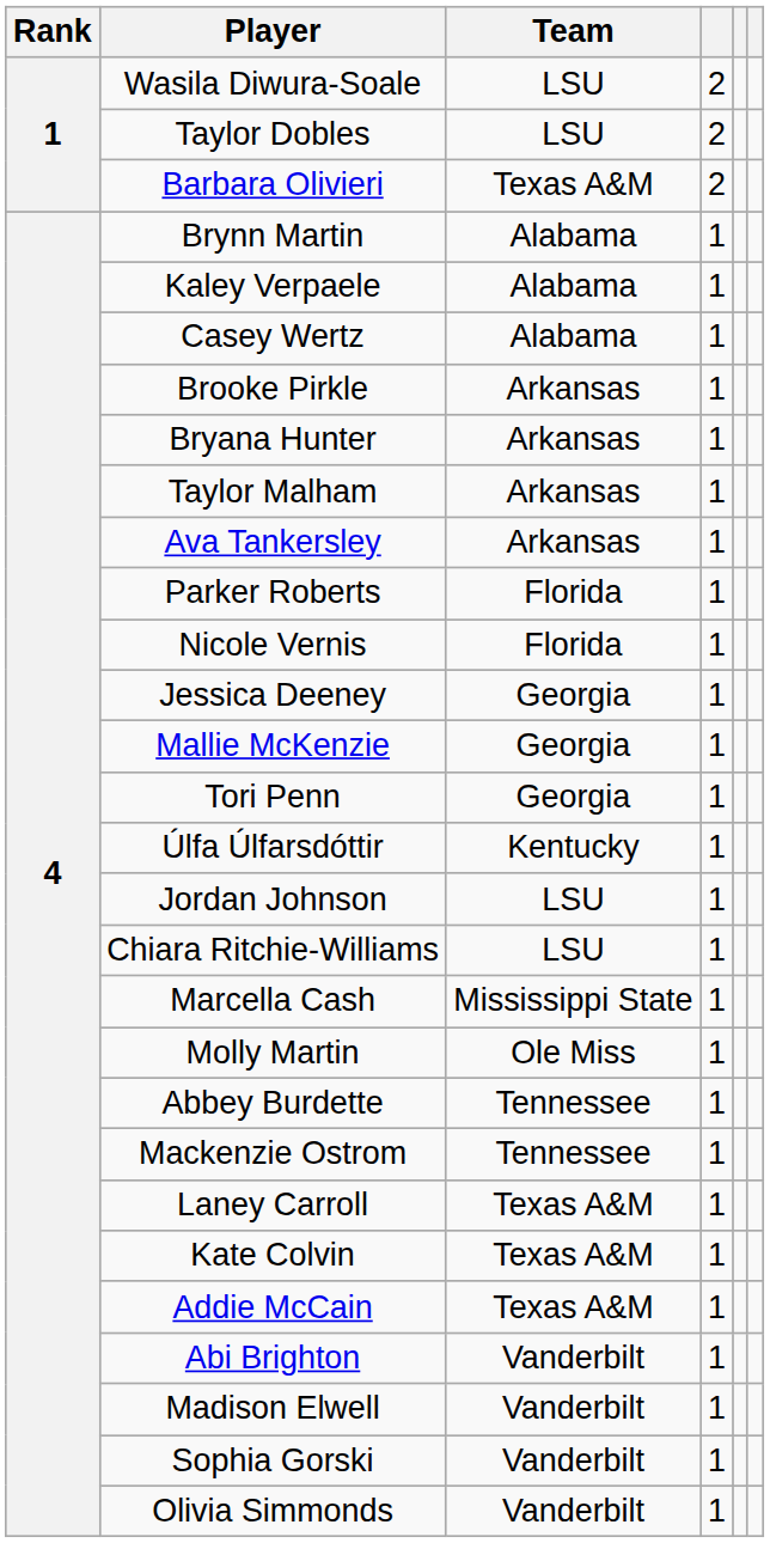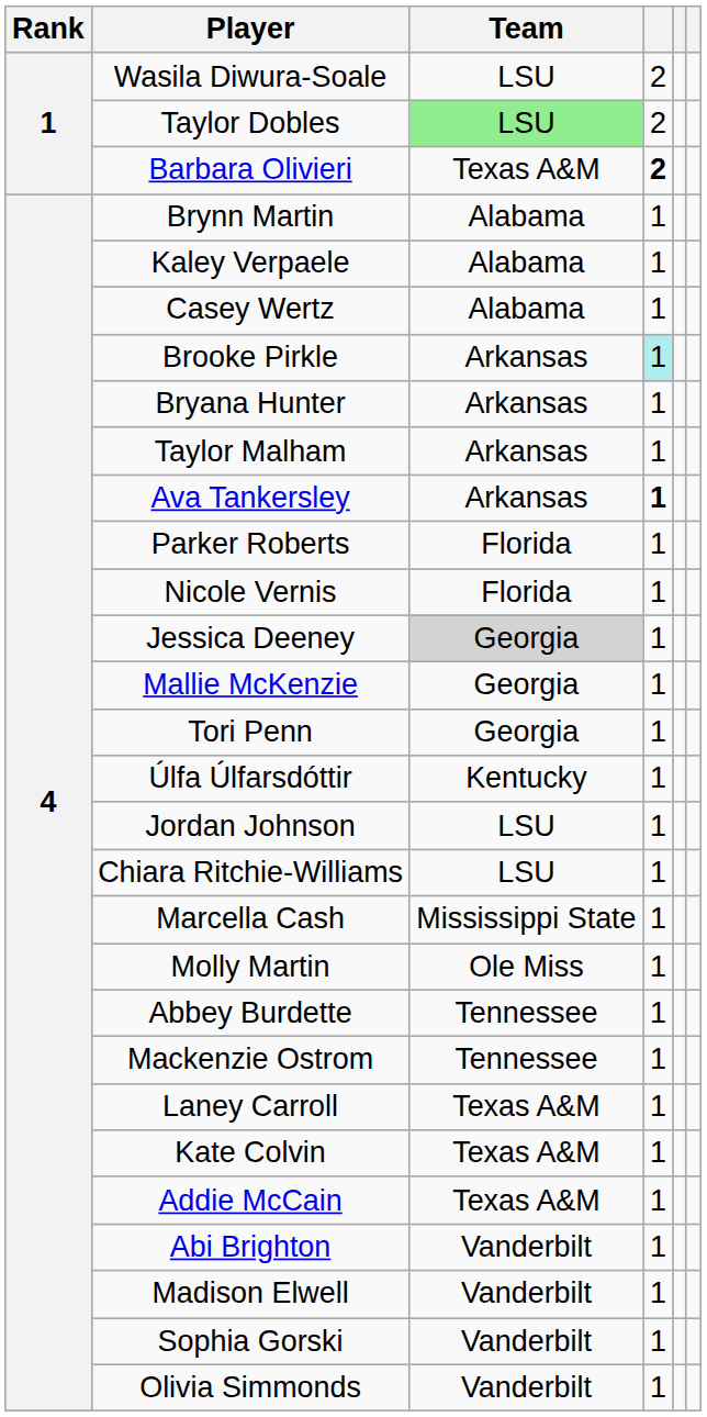Taylor Dobles | Team: no background -> lightgreen background
Barbara Olivieri | column 4: normal -> bold
Brooke Pirkle | column 4: no background -> paleturquoise background
Ava Tankersley | column 4: normal -> bold
Jessica Deeney | Team: no background -> lightgrey background
